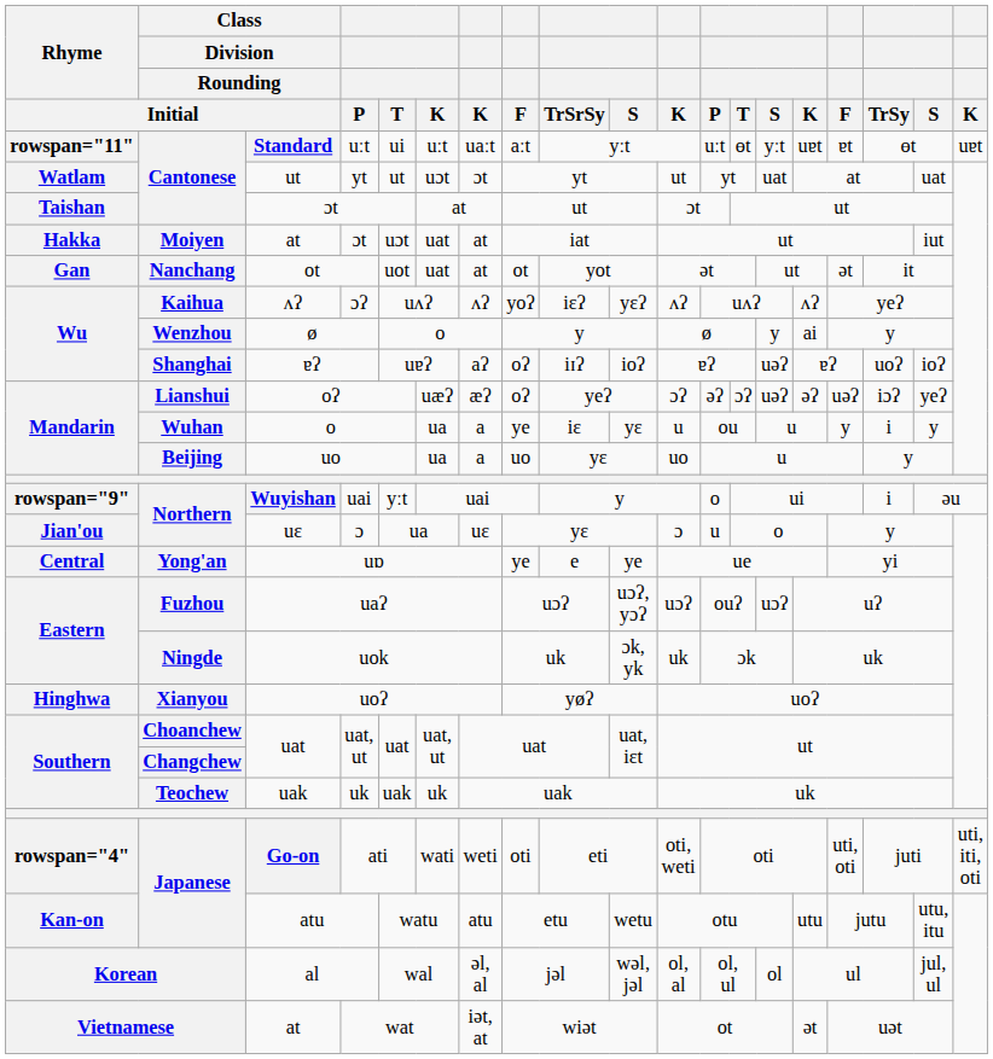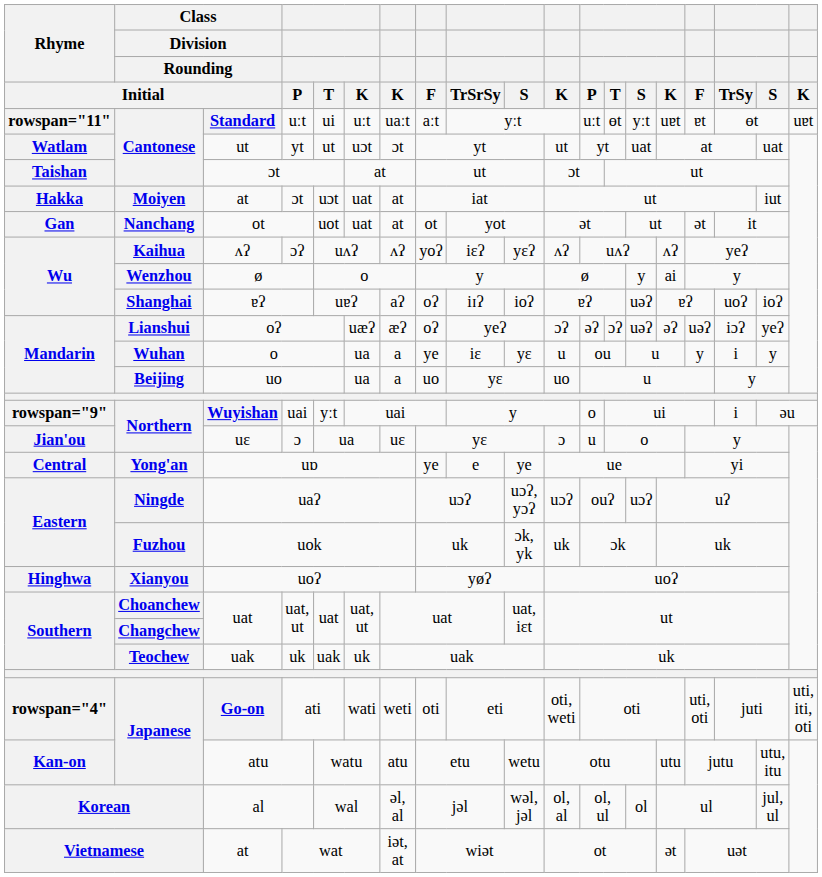uaʔ | column 2: Fuzhou -> Ningde
uok | column 2: Ningde -> Fuzhou
